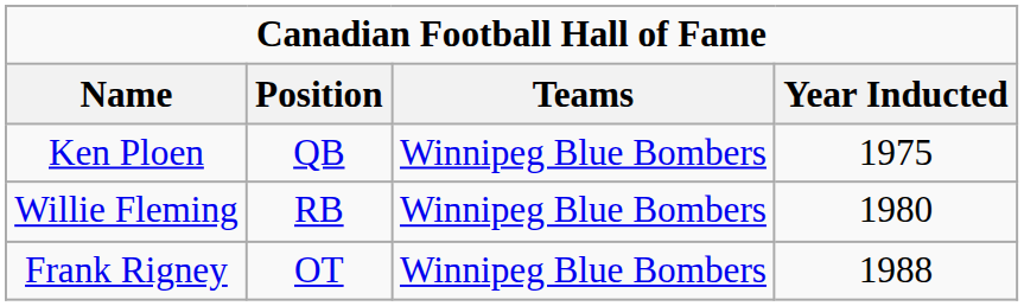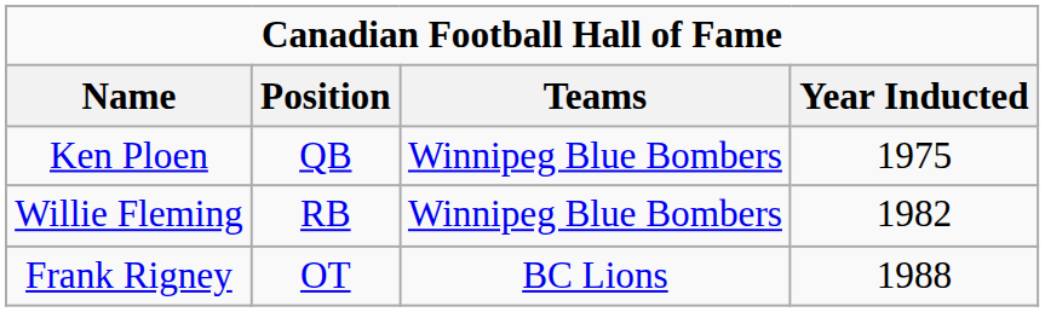Willie Fleming | Year Inducted: 1980 -> 1982
Frank Rigney | Teams: Winnipeg Blue Bombers -> BC Lions
